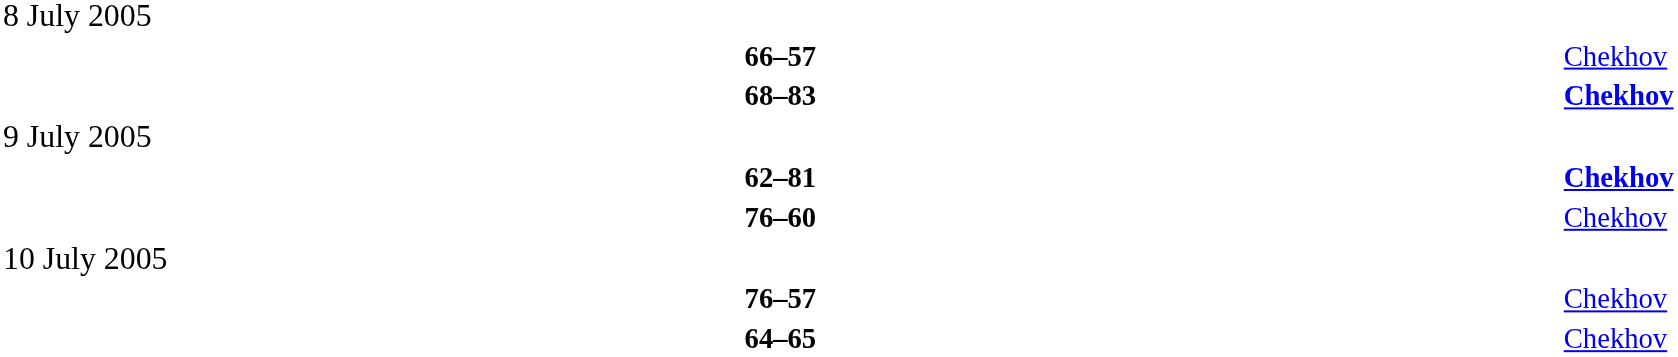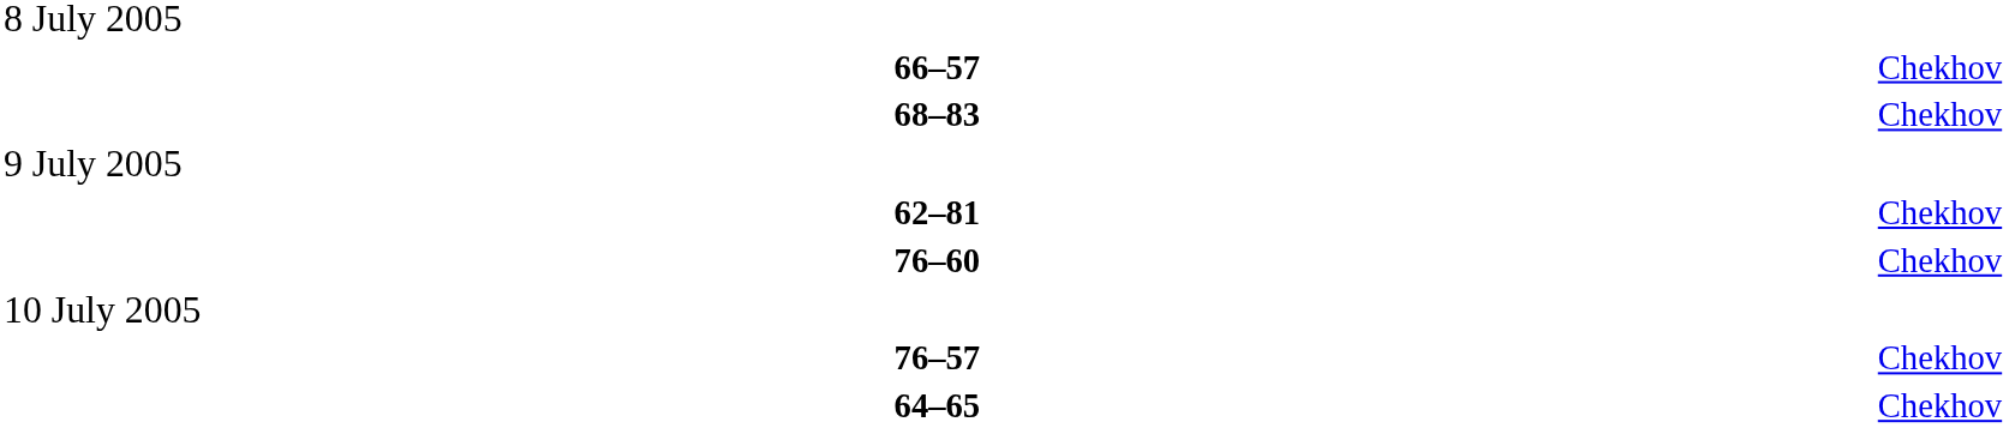68–83 | column 3: bold -> normal
62–81 | column 3: bold -> normal
